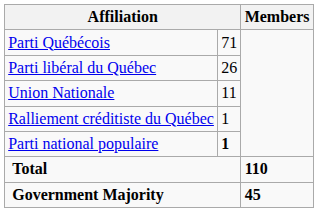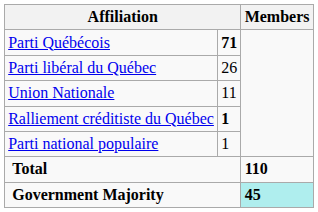Parti Québécois | column 2: normal -> bold
Ralliement créditiste du Québec | column 2: normal -> bold
Parti national populaire | column 2: bold -> normal
Government Majority | Members: no background -> paleturquoise background
